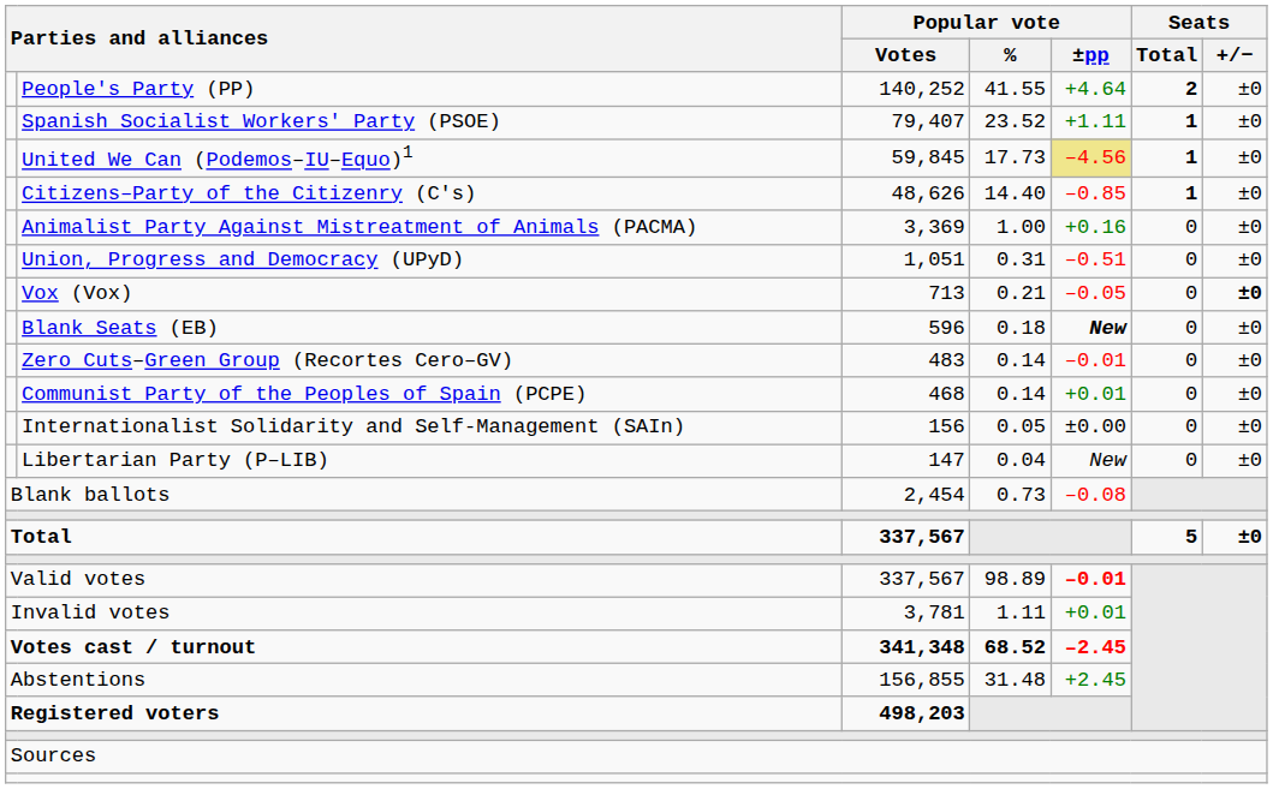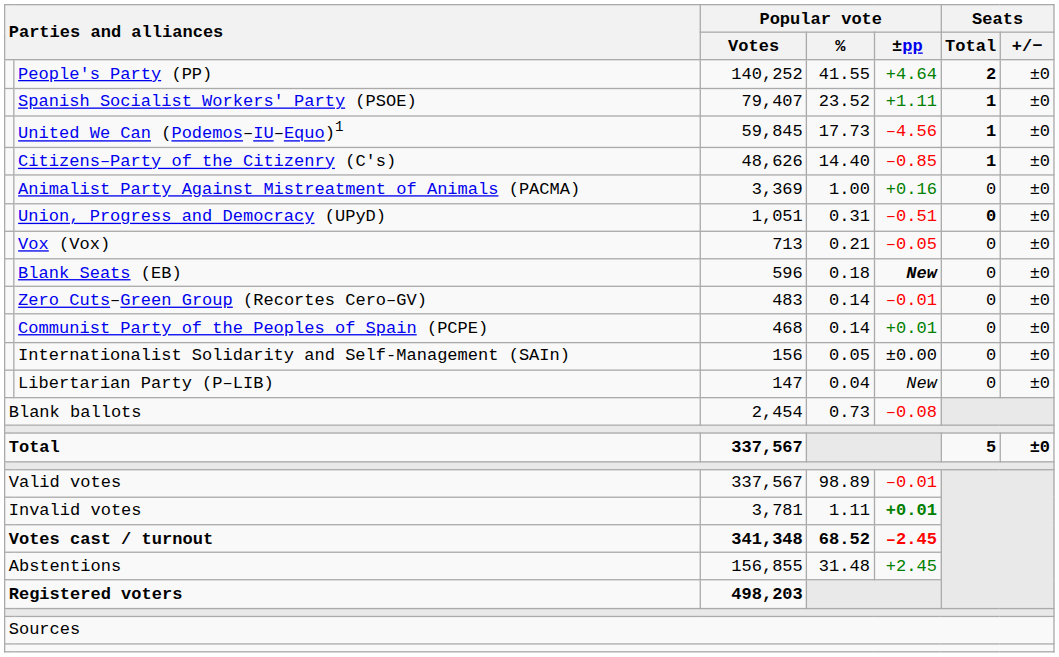United We Can (Podemos–IU–Equo)1 | Popular vote / ±pp: khaki background -> no background
Union, Progress and Democracy (UPyD) | Seats / Total: normal -> bold
Vox (Vox) | Seats / +/−: bold -> normal
Valid votes | Popular vote / ±pp: bold -> normal
Invalid votes | Popular vote / ±pp: normal -> bold
